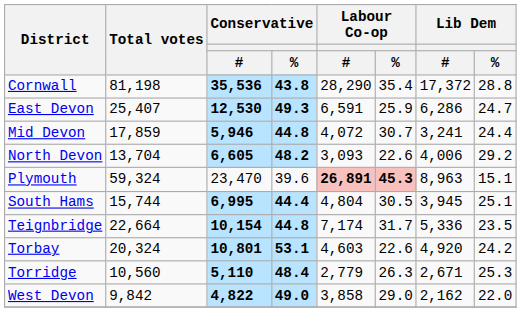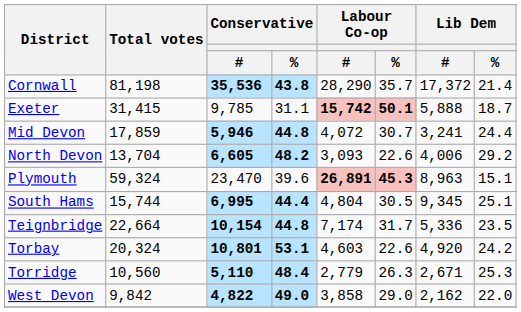Cornwall | Labour Co-op / %: 35.4 -> 35.7
Cornwall | Lib Dem / %: 28.8 -> 21.4
- row: East Devon | 25,407 | 12,530 | 49.3 | 6,591 | 25.9 | 6,286 | 24.7
+ row: Exeter | 31,415 | 9,785 | 31.1 | 15,742 | 50.1 | 5,888 | 18.7
South Hams | Lib Dem / #: 3,945 -> 9,345
